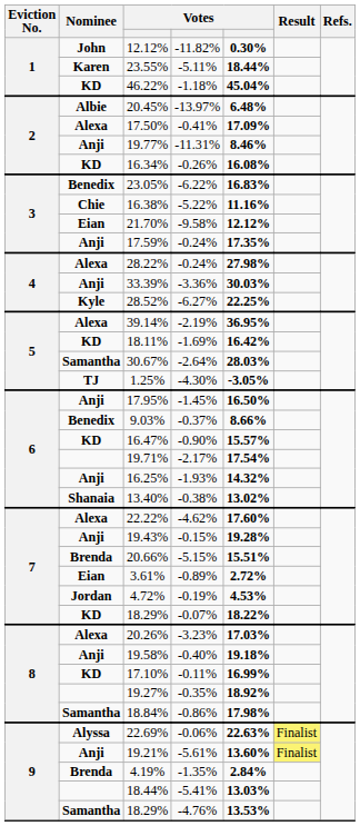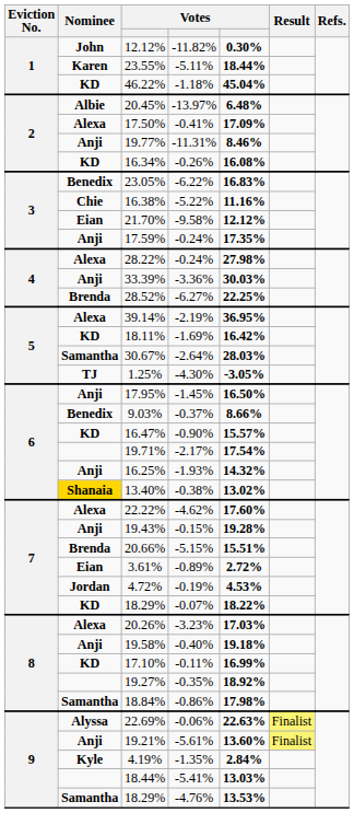28.52% | Nominee: Kyle -> Brenda
13.40% | Nominee: no background -> gold background
4.19% | Nominee: Brenda -> Kyle
